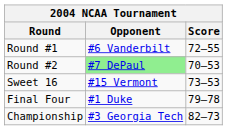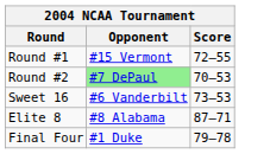Round #1 | Opponent: #6 Vanderbilt -> #15 Vermont
Sweet 16 | Opponent: #15 Vermont -> #6 Vanderbilt
+ row: Elite 8 | #8 Alabama | 87–71
- row: Championship | #3 Georgia Tech | 82–73
